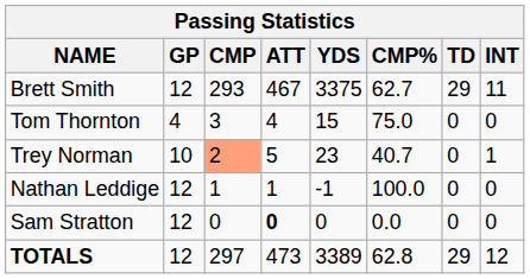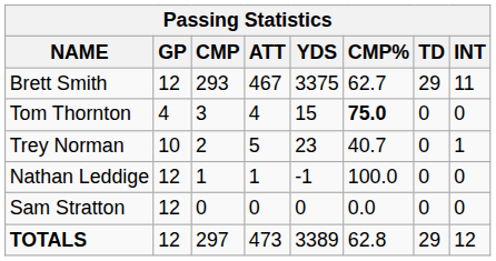Tom Thornton | CMP%: normal -> bold
Trey Norman | CMP: lightsalmon background -> no background
Sam Stratton | ATT: bold -> normal
